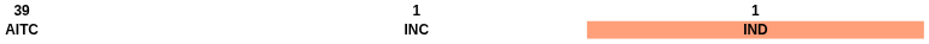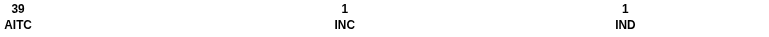AITC | column 3: lightsalmon background -> no background
